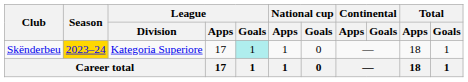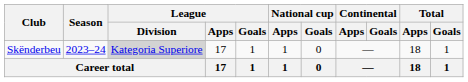Skënderbeu | Season: gold background -> no background
Skënderbeu | League / Division: no background -> lightgrey background
Skënderbeu | League / Goals: paleturquoise background -> no background
